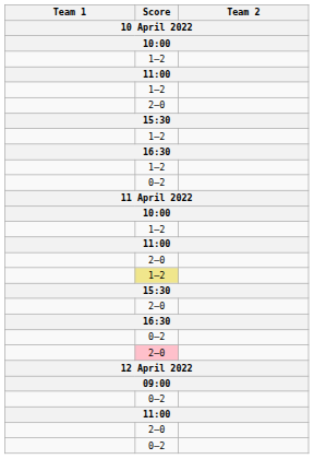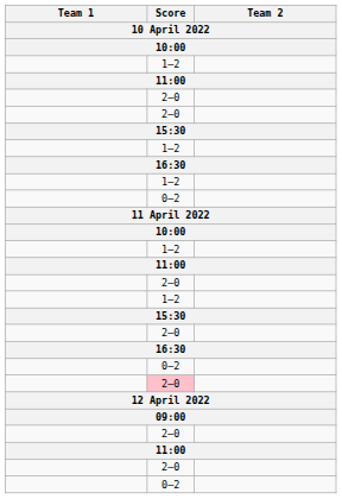row 6 | Score: 1–2 -> 2–0
row 18 | Score: khaki background -> no background
row 26 | Score: 0–2 -> 2–0
